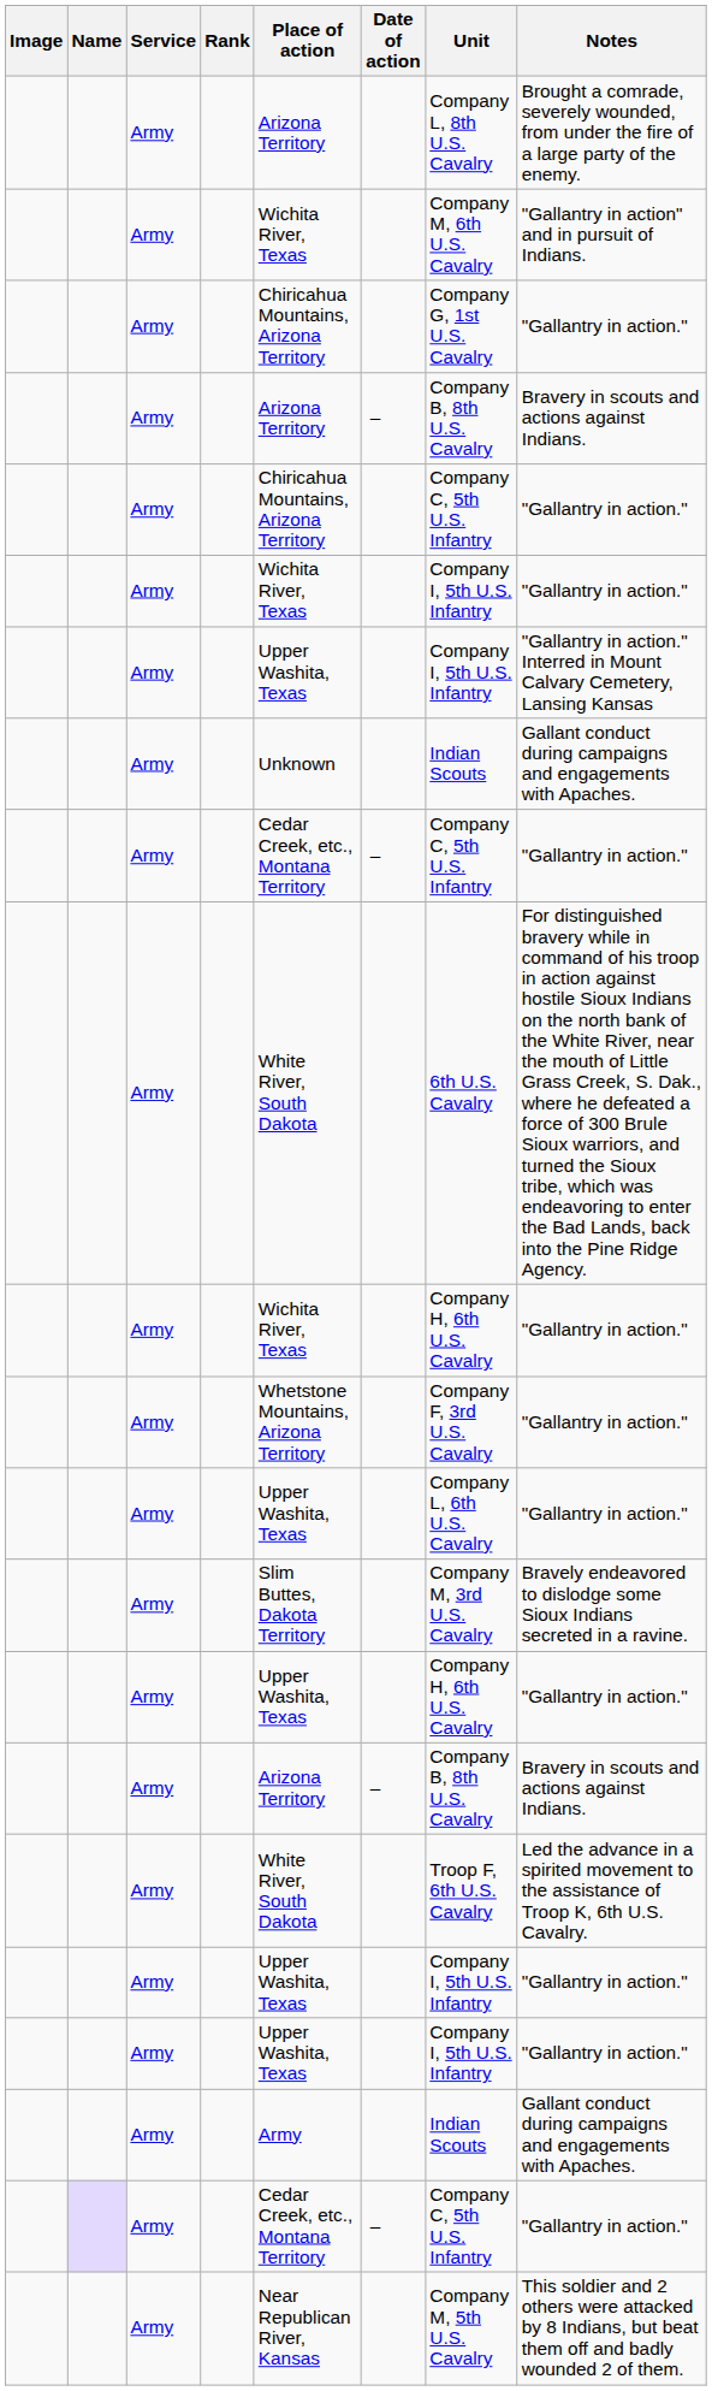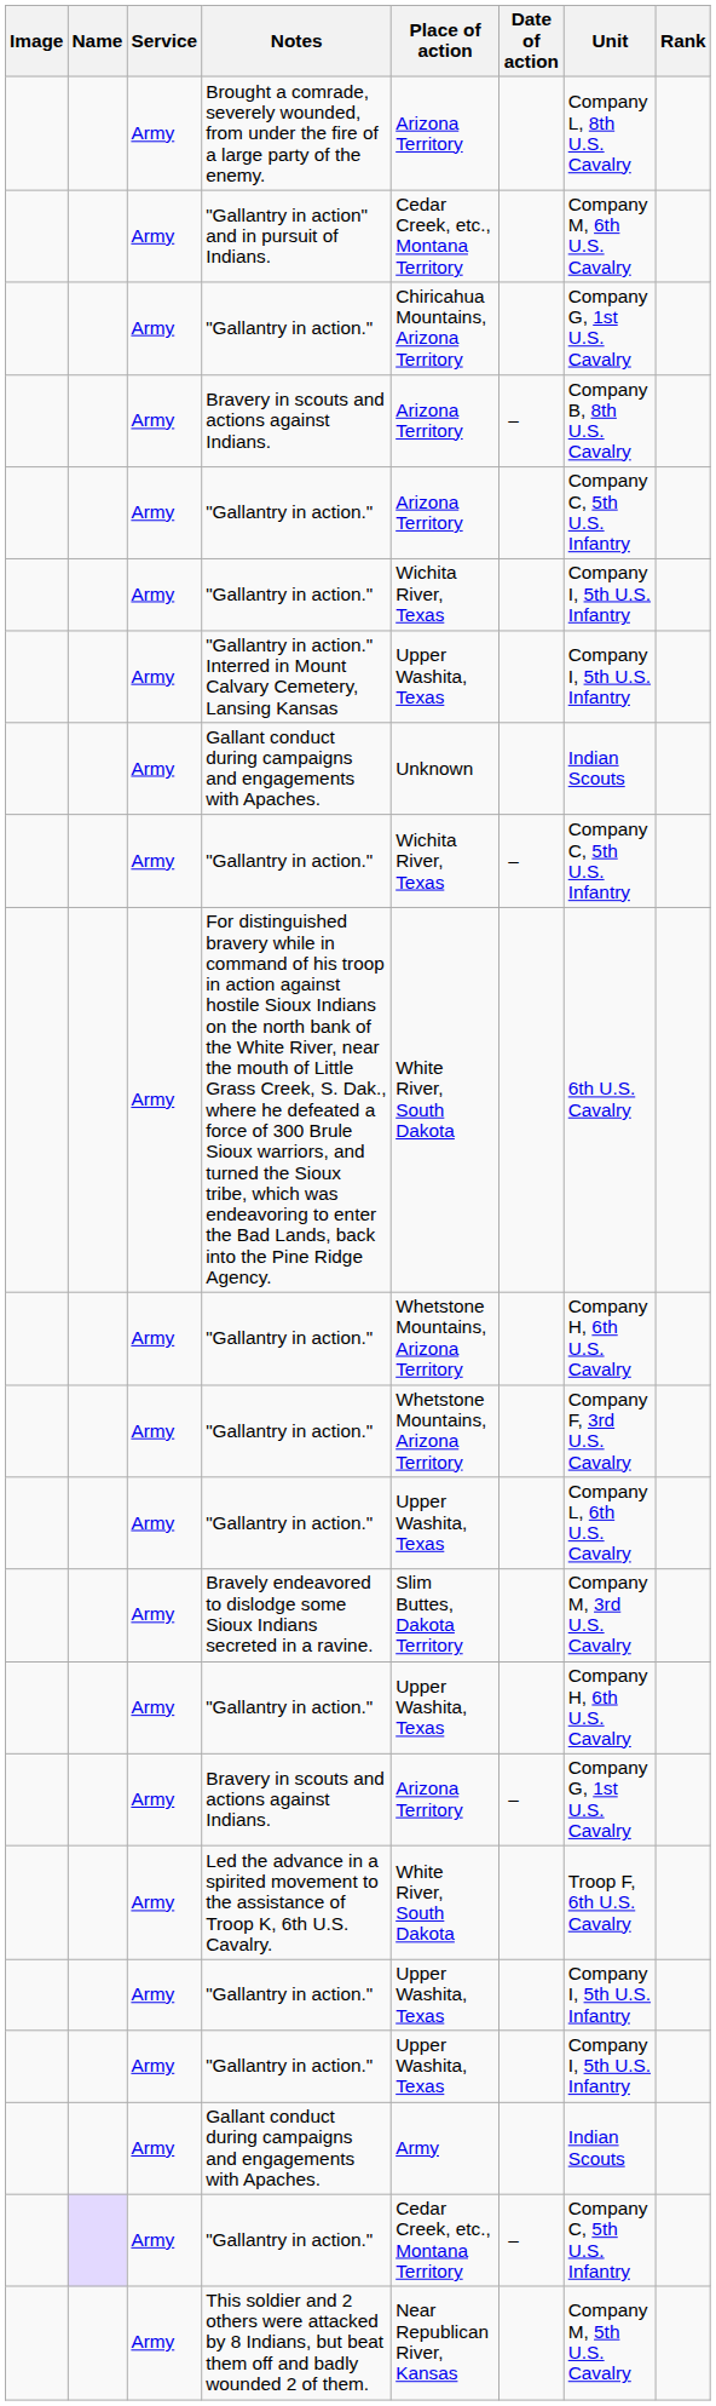columns swapped: Rank <-> Notes
row 3 | Place of action: Wichita River, Texas -> Cedar Creek, etc., Montana Territory
row 6 | Place of action: Chiricahua Mountains, Arizona Territory -> Arizona Territory
row 10 | Place of action: Cedar Creek, etc., Montana Territory -> Wichita River, Texas
row 12 | Place of action: Wichita River, Texas -> Whetstone Mountains, Arizona Territory
row 17 | Unit: Company B, 8th U.S. Cavalry -> Company G, 1st U.S. Cavalry
